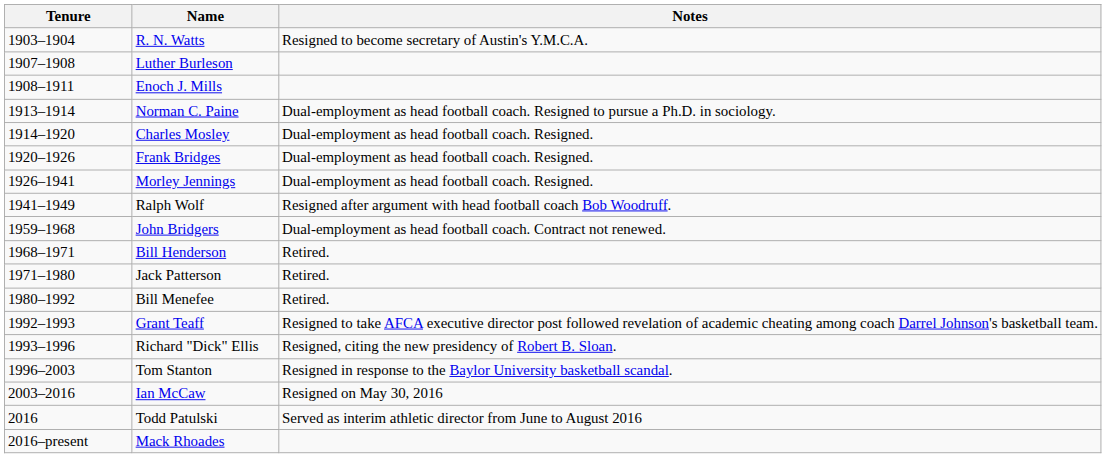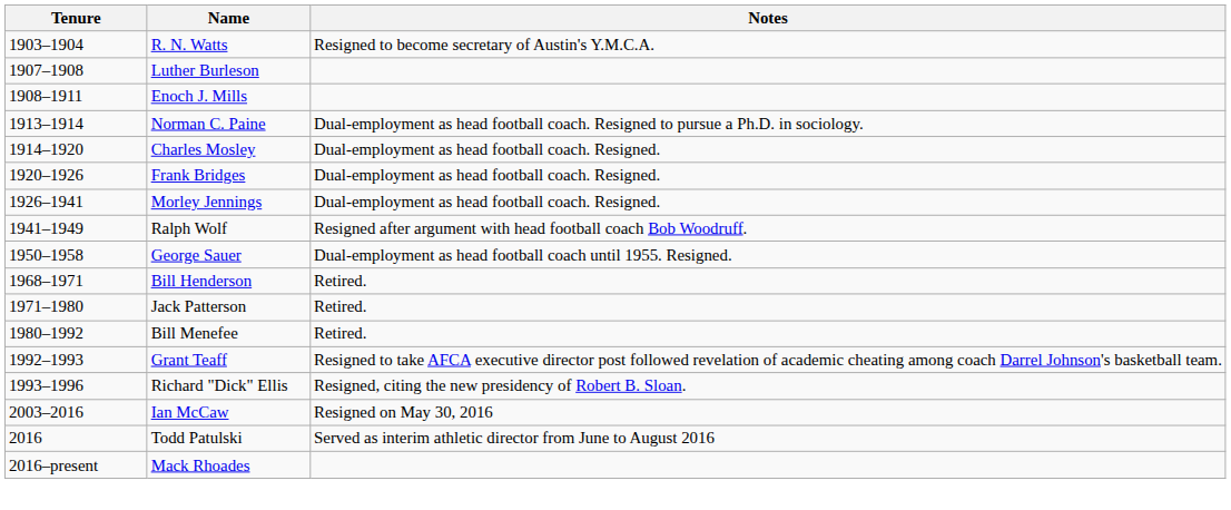+ row: 1950–1958 | George Sauer | Dual-employment as head football coach until 1955. Resigned.
- row: 1959–1968 | John Bridgers | Dual-employment as head football coach. Contract not renewed.
- row: 1996–2003 | Tom Stanton | Resigned in response to the Baylor University basketball scandal.
